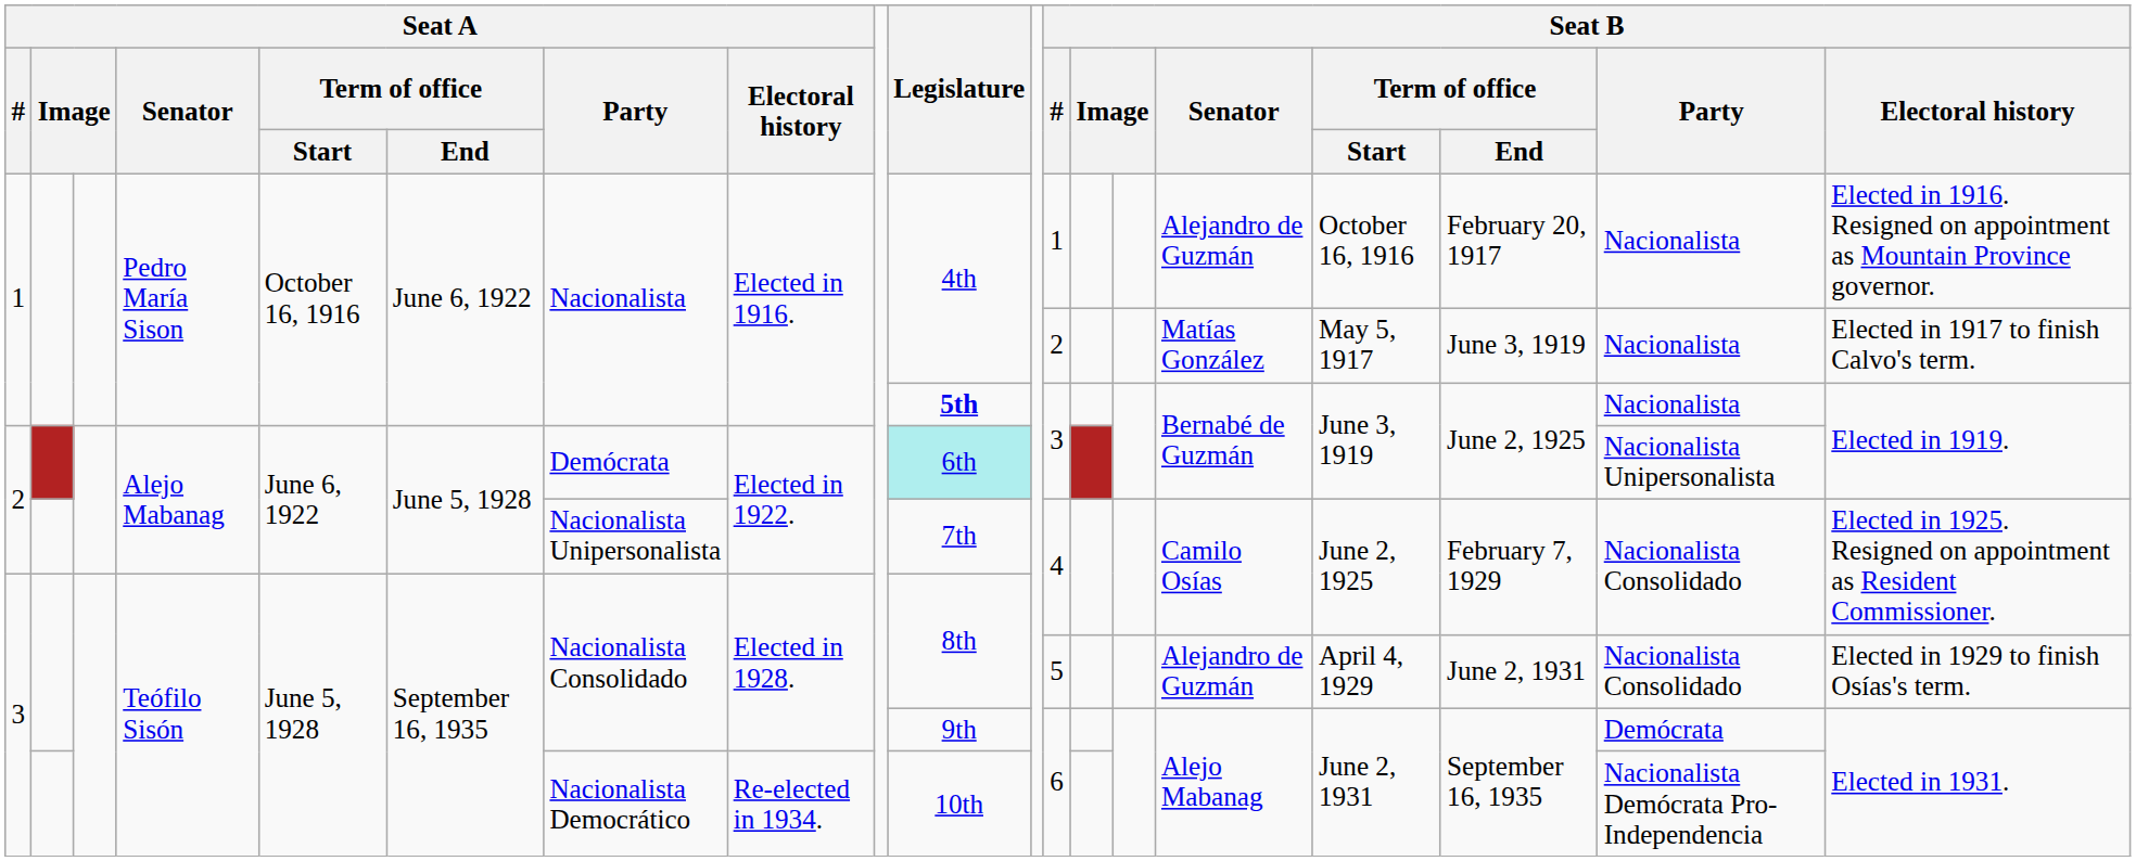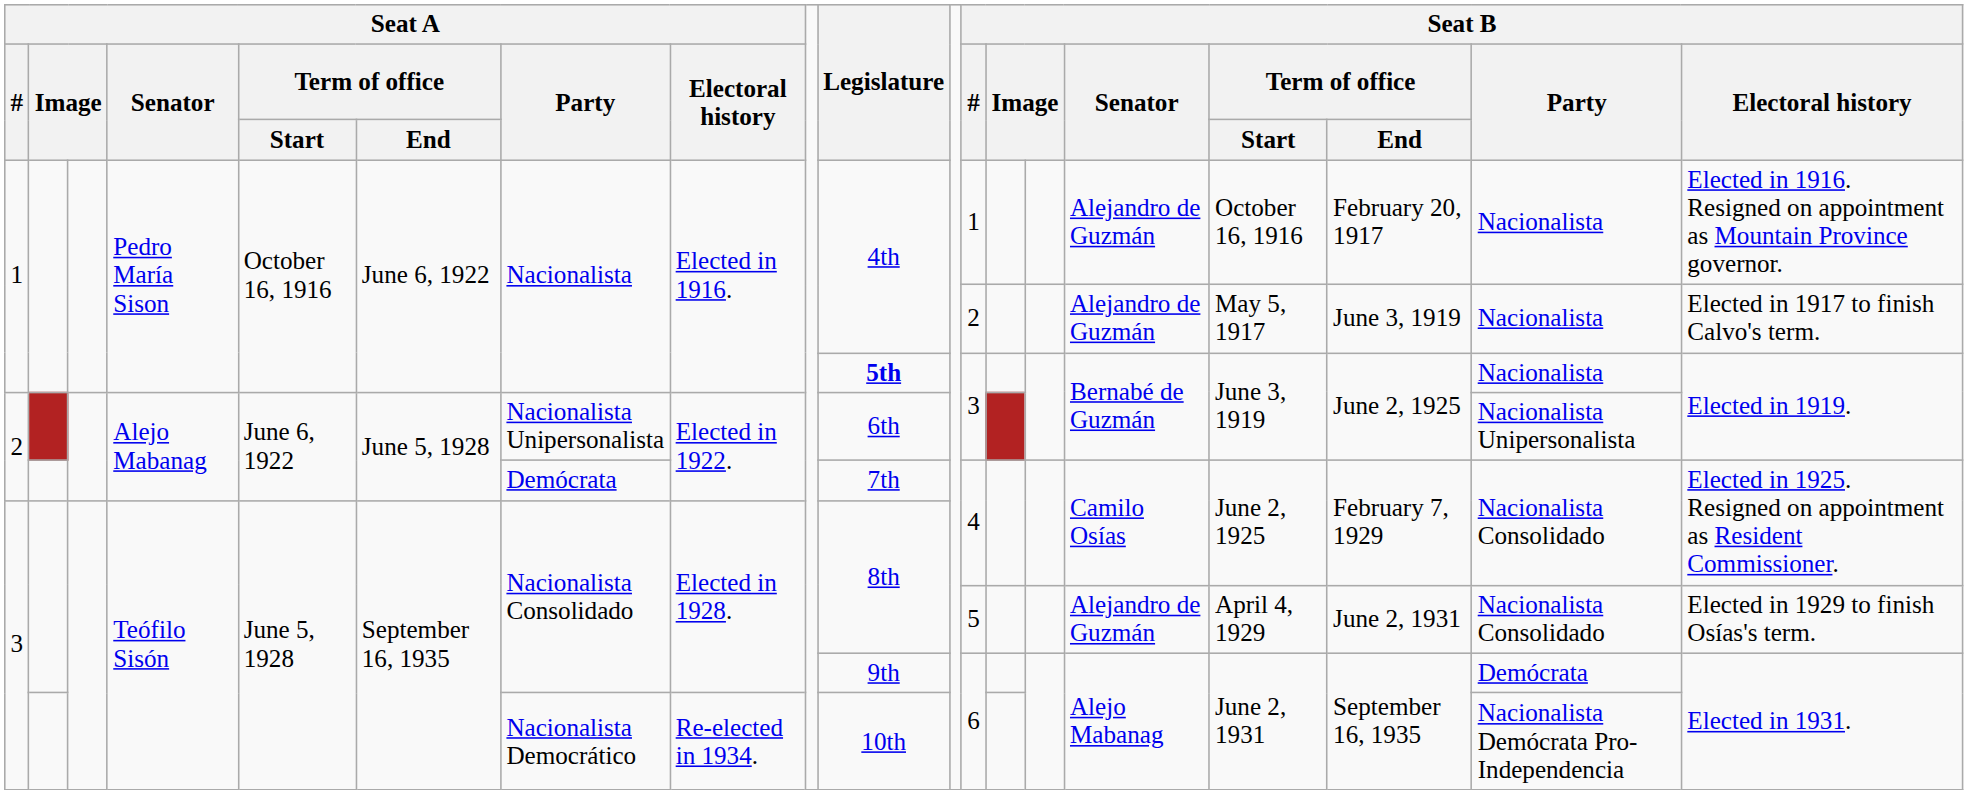row 5 | Seat B / Senator: Matías González -> Alejandro de Guzmán
row 7 | Seat A / Party: Demócrata -> Nacionalista Unipersonalista
row 7 | Legislature: paleturquoise background -> no background
row 8 | Seat A / Party: Nacionalista Unipersonalista -> Demócrata
